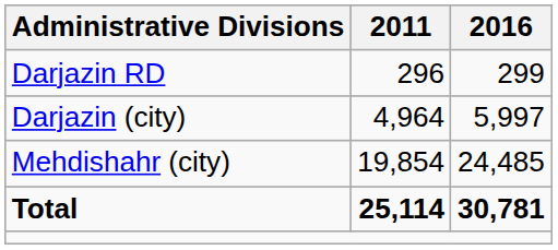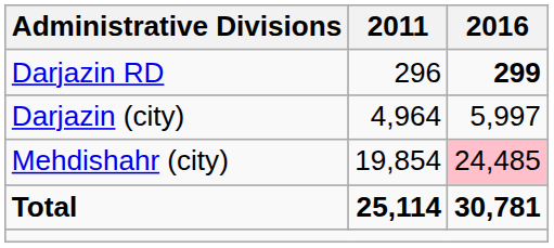Darjazin RD | 2016: normal -> bold
Mehdishahr (city) | 2016: no background -> pink background
